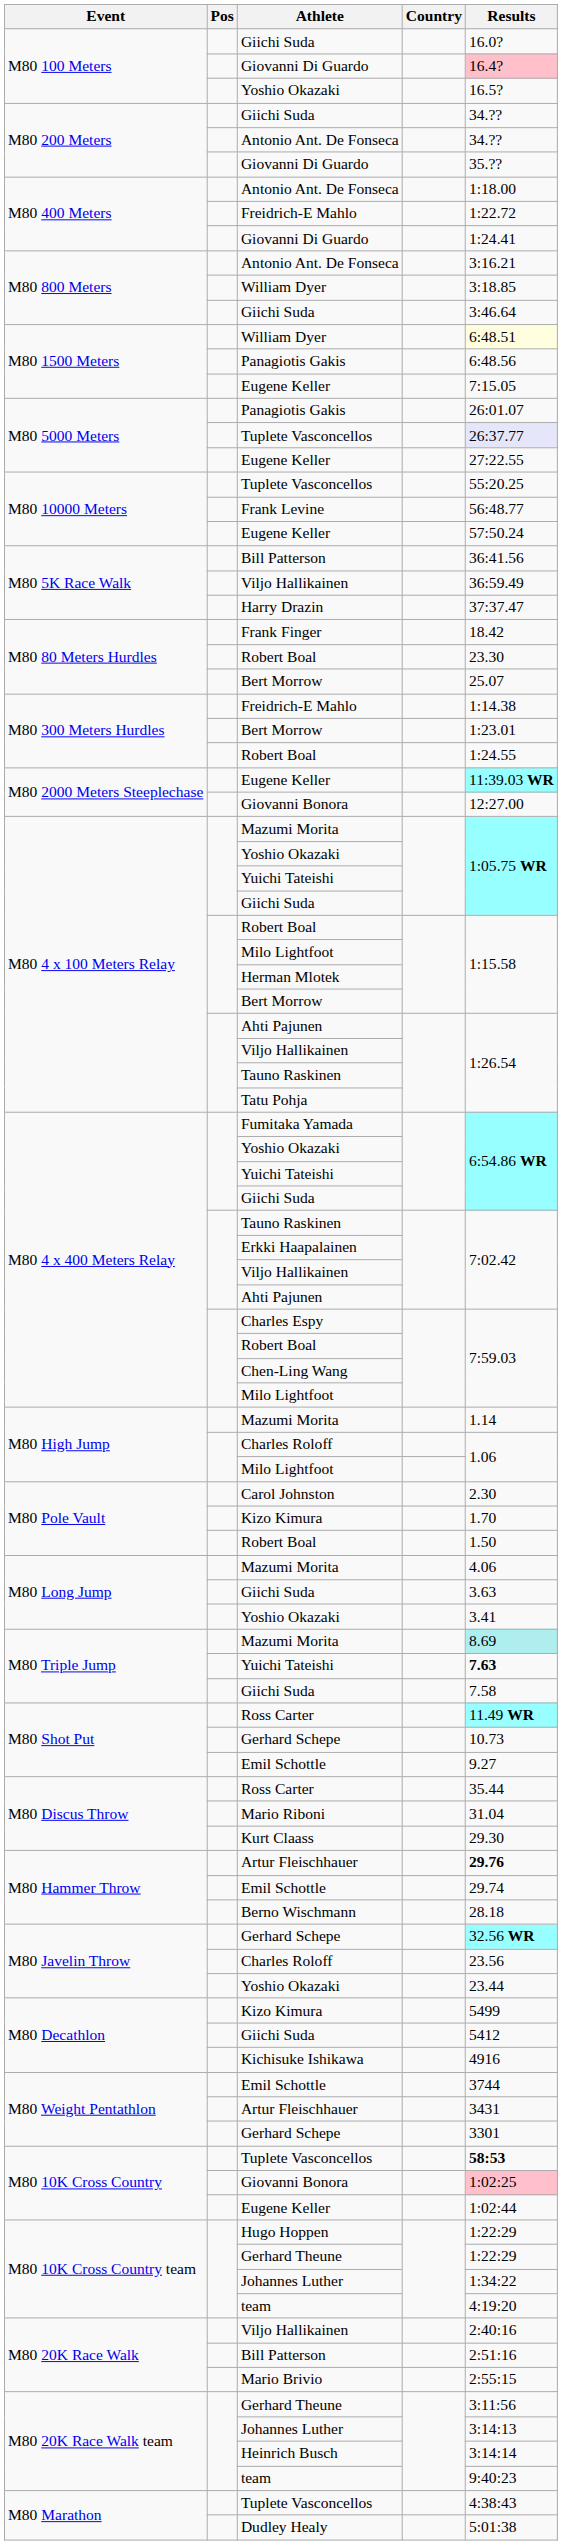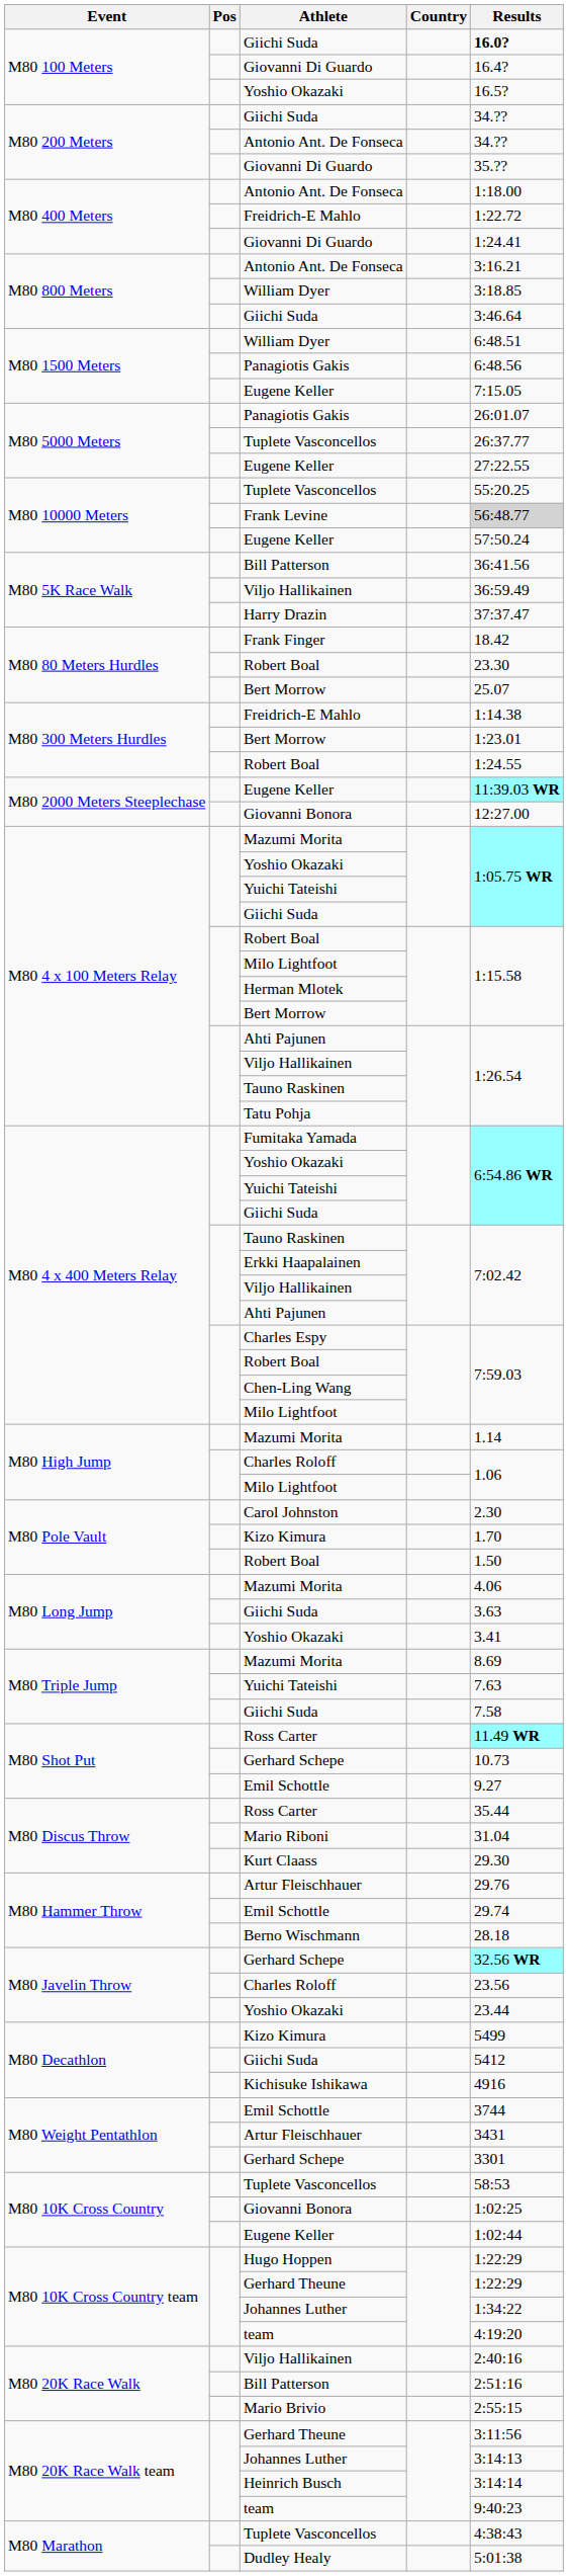M80 100 Meters / Giichi Suda | Results: normal -> bold
M80 100 Meters / Giovanni Di Guardo | Results: pink background -> no background
M80 1500 Meters / William Dyer | Results: lightyellow background -> no background
M80 5000 Meters / Tuplete Vasconcellos | Results: lavender background -> no background
Frank Levine | Results: no background -> lightgrey background
M80 Triple Jump / Mazumi Morita | Results: paleturquoise background -> no background
M80 Triple Jump / Yuichi Tateishi | Results: bold -> normal
M80 Hammer Throw / Artur Fleischhauer | Results: bold -> normal
M80 10K Cross Country / Tuplete Vasconcellos | Results: bold -> normal
M80 10K Cross Country / Giovanni Bonora | Results: pink background -> no background
